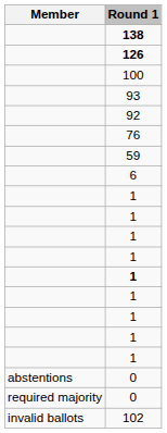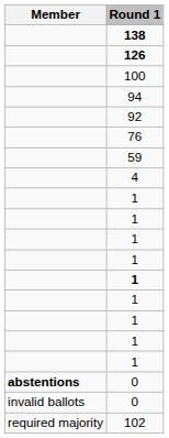row 5 | Round 1: 93 -> 94
row 9 | Round 1: 6 -> 4
row 19 | Member: normal -> bold
row 20 | Member: required majority -> invalid ballots
row 21 | Member: invalid ballots -> required majority
